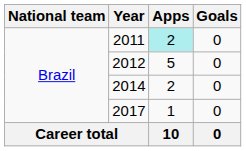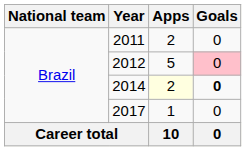2011 | Apps: paleturquoise background -> no background
2012 | Goals: no background -> pink background
2014 | Apps: no background -> lightyellow background
2014 | Goals: normal -> bold
